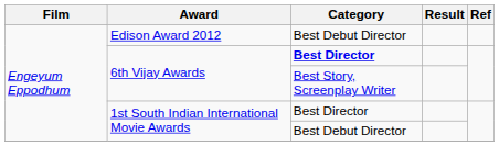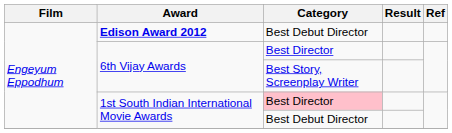Edison Award 2012 | Award: normal -> bold
6th Vijay Awards / Best Director | Category: bold -> normal
1st South Indian International Movie Awards / Best Director | Category: no background -> pink background
